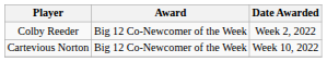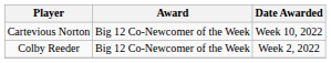rows swapped: Colby Reeder <-> Cartevious Norton
